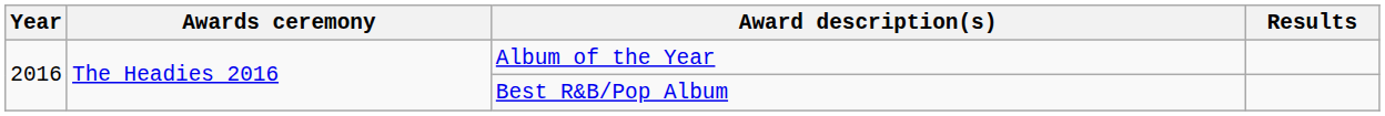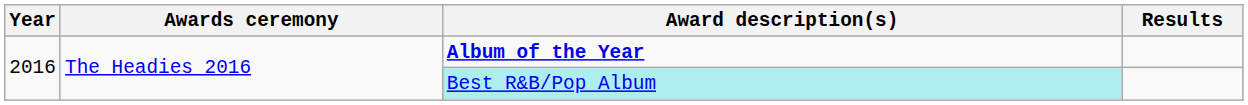Album of the Year | Award description(s): normal -> bold
Best R&B/Pop Album | Award description(s): no background -> paleturquoise background
